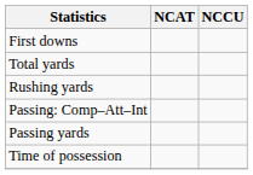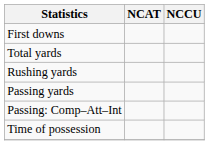rows swapped: Passing yards <-> Passing: Comp–Att–Int
